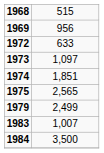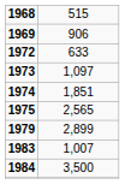1969 | column 2: 956 -> 906
1979 | column 2: 2,499 -> 2,899
